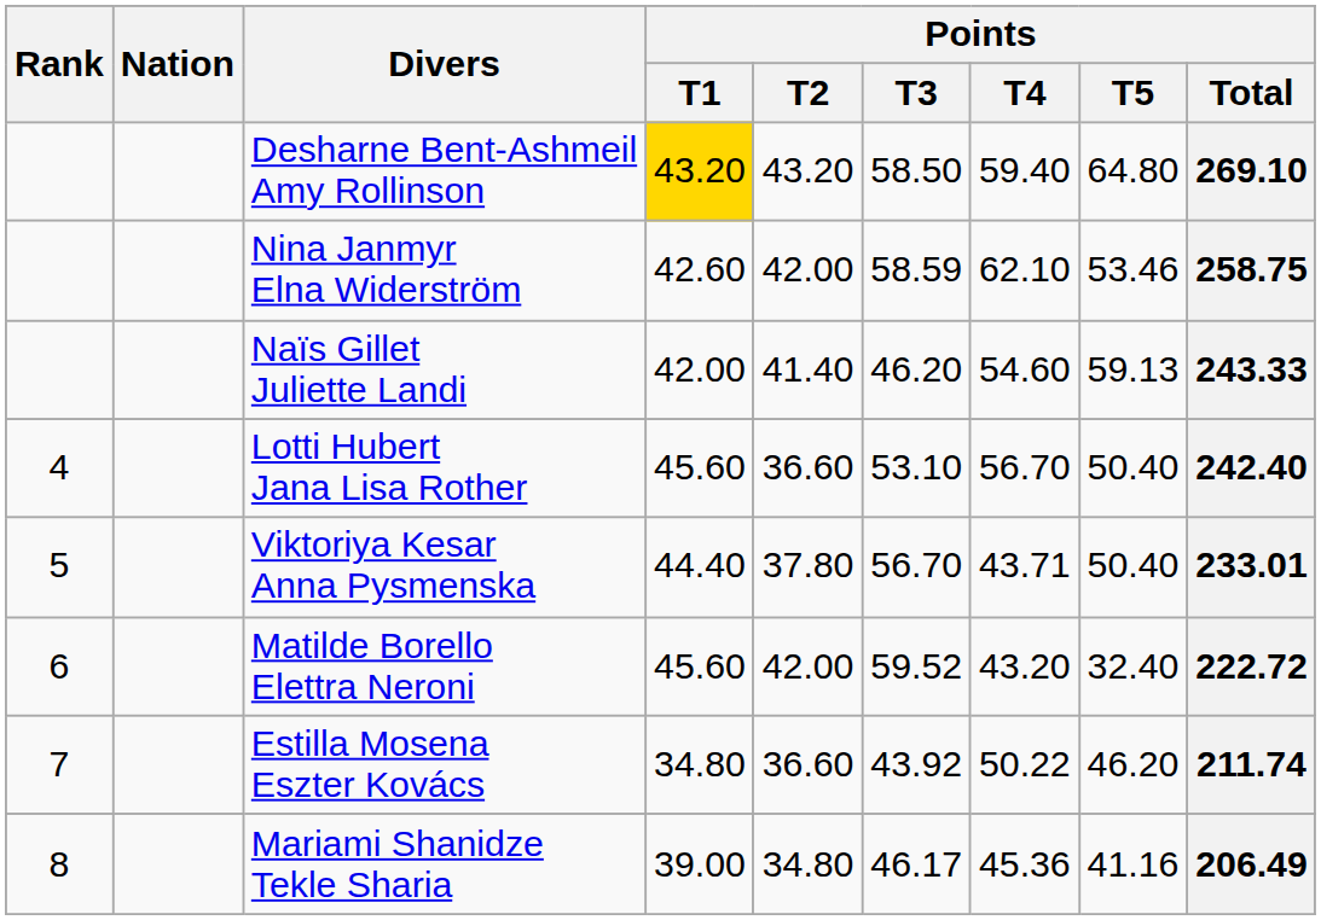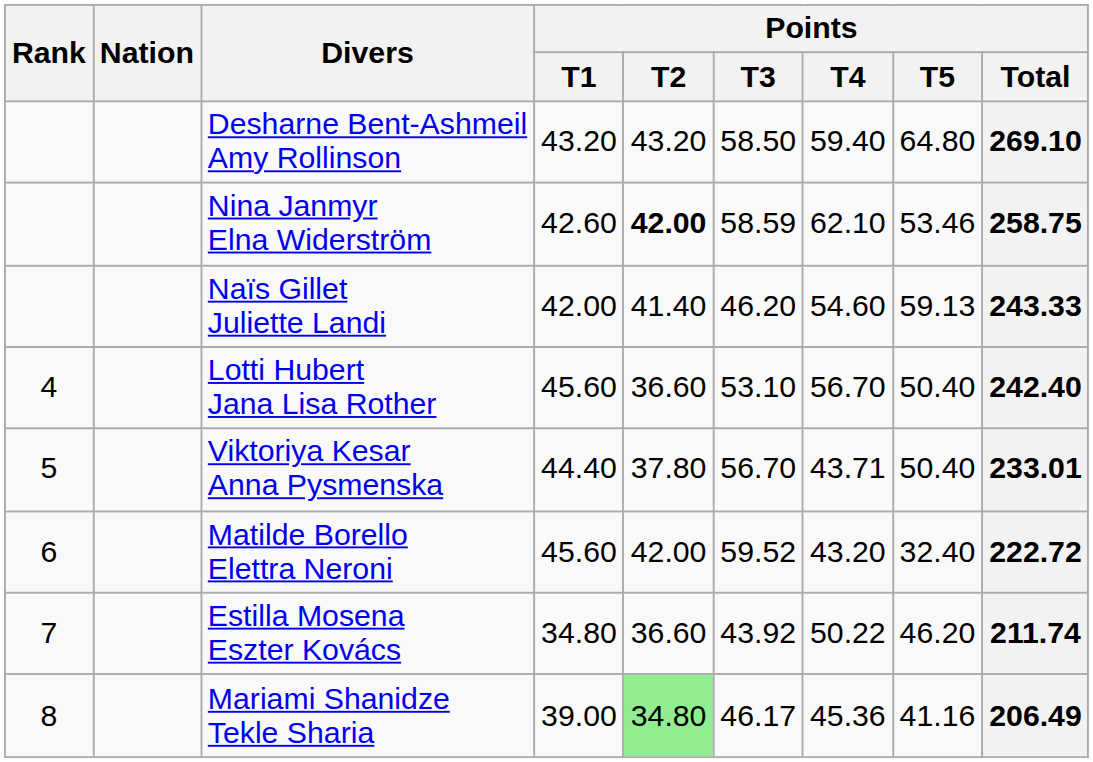Desharne Bent-Ashmeil Amy Rollinson | Points / T1: gold background -> no background
Nina Janmyr Elna Widerström | Points / T2: normal -> bold
Mariami Shanidze Tekle Sharia | Points / T2: no background -> lightgreen background
